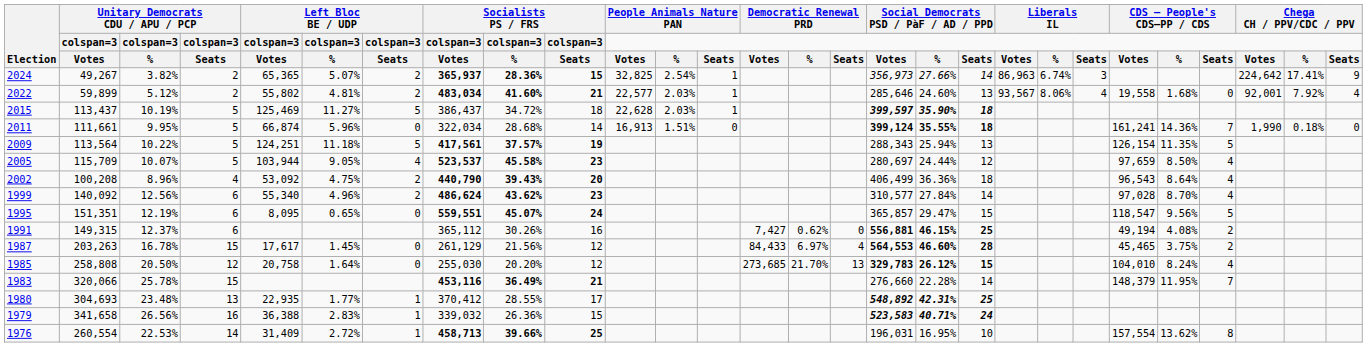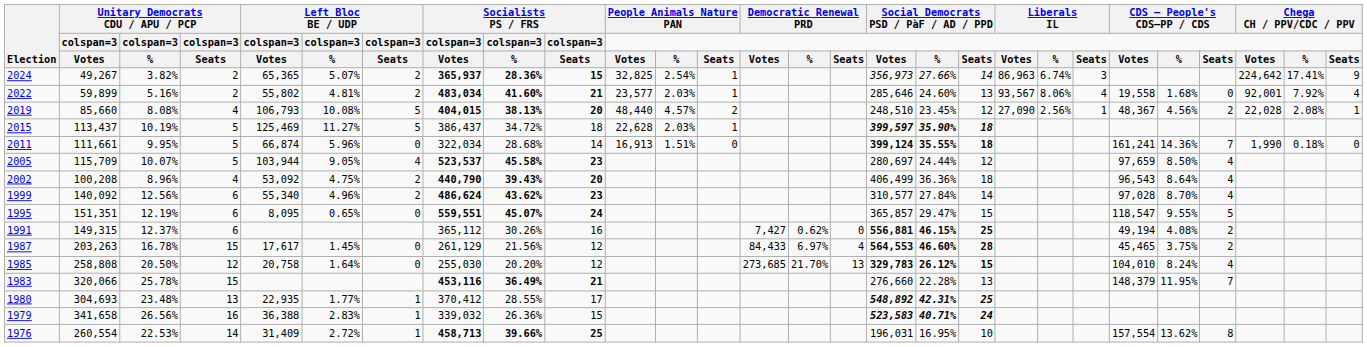2022 | Unitary Democrats CDU / APU / PCP / colspan=3 / %: 5.12% -> 5.16%
2022 | People Animals Nature PAN / Votes: 22,577 -> 23,577
+ row: 2019 | 85,660 | 8.08% | 4 | 106,793 | 10.08% | 5 | 404,015 | 38.13% | 20 | 48,440 | 4.57% | 2 | 248,510 | 23.45% | 12 | 27,090 | 2.56% | 1 | 48,367 | 4.56% | 2 | 22,028 | 2.08% | 1
- row: 2009 | 113,564 | 10.22% | 5 | 124,251 | 11.18% | 5 | 417,561 | 37.57% | 19 | 288,343 | 25.94% | 13 | 126,154 | 11.35% | 5
1995 | CDS – People's CDS–PP / CDS / %: 9.56% -> 9.55%
1983 | Social Democrats PSD / PàF / AD / PPD / Seats: 14 -> 13
